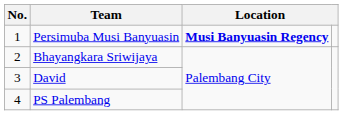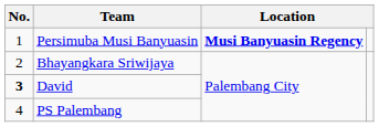David | No.: normal -> bold
